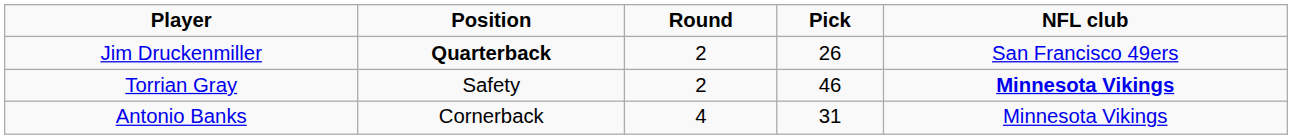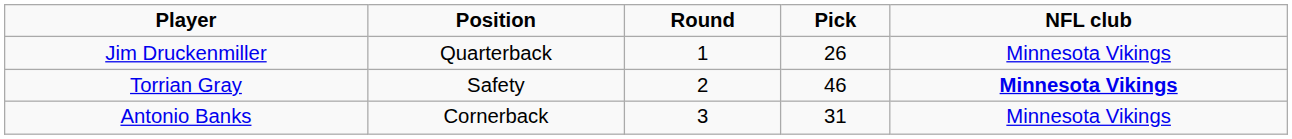Jim Druckenmiller | Position: bold -> normal
Jim Druckenmiller | Round: 2 -> 1
Jim Druckenmiller | NFL club: San Francisco 49ers -> Minnesota Vikings
Antonio Banks | Round: 4 -> 3
